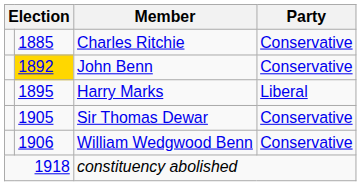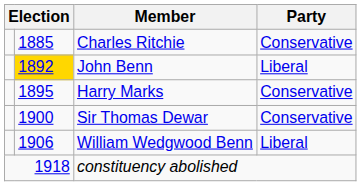John Benn | Party: Conservative -> Liberal
Harry Marks | Party: Liberal -> Conservative
Sir Thomas Dewar | column 2: 1905 -> 1900
William Wedgwood Benn | Party: Conservative -> Liberal
